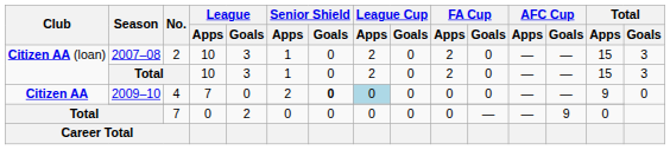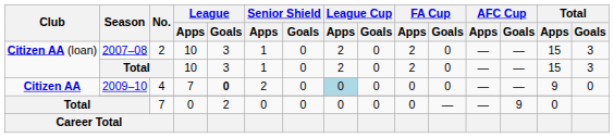4 | League / Goals: normal -> bold
4 | Senior Shield / Goals: bold -> normal
